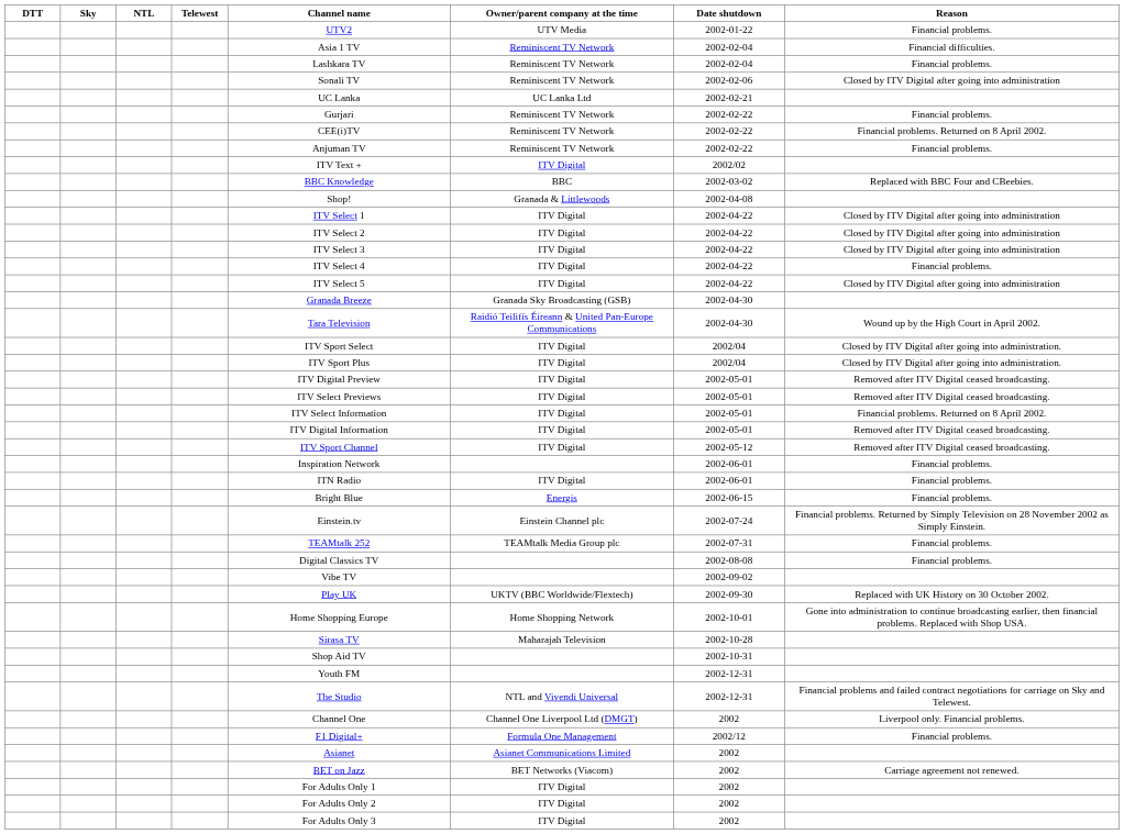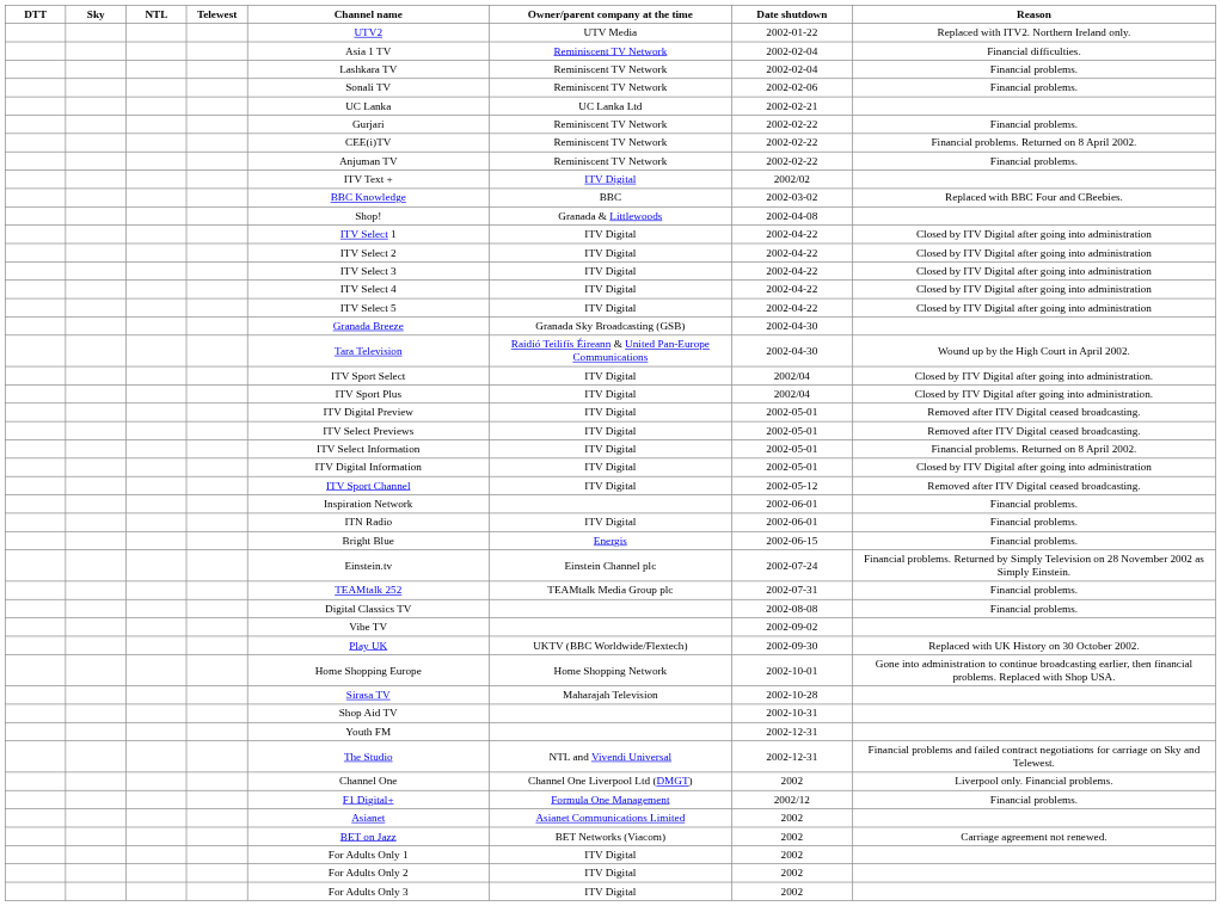row 2 | Reason: Financial problems. -> Replaced with ITV2. Northern Ireland only.
row 5 | Reason: Closed by ITV Digital after going into administration -> Financial problems.
row 16 | Reason: Financial problems. -> Closed by ITV Digital after going into administration
row 25 | Reason: Removed after ITV Digital ceased broadcasting. -> Closed by ITV Digital after going into administration
